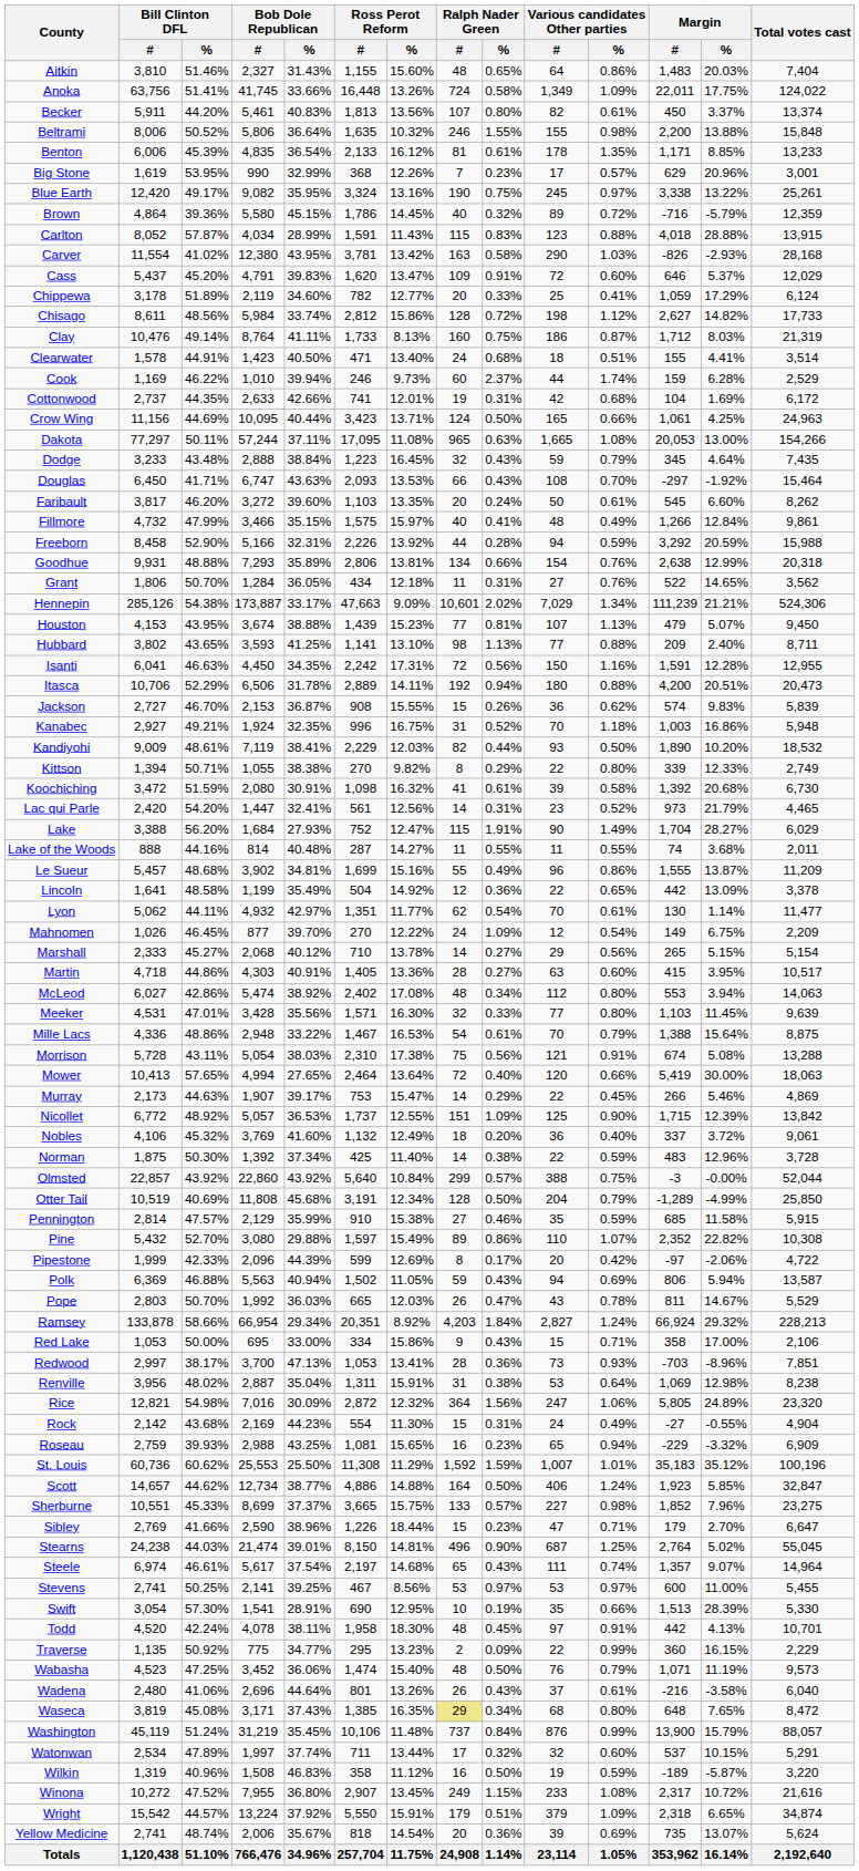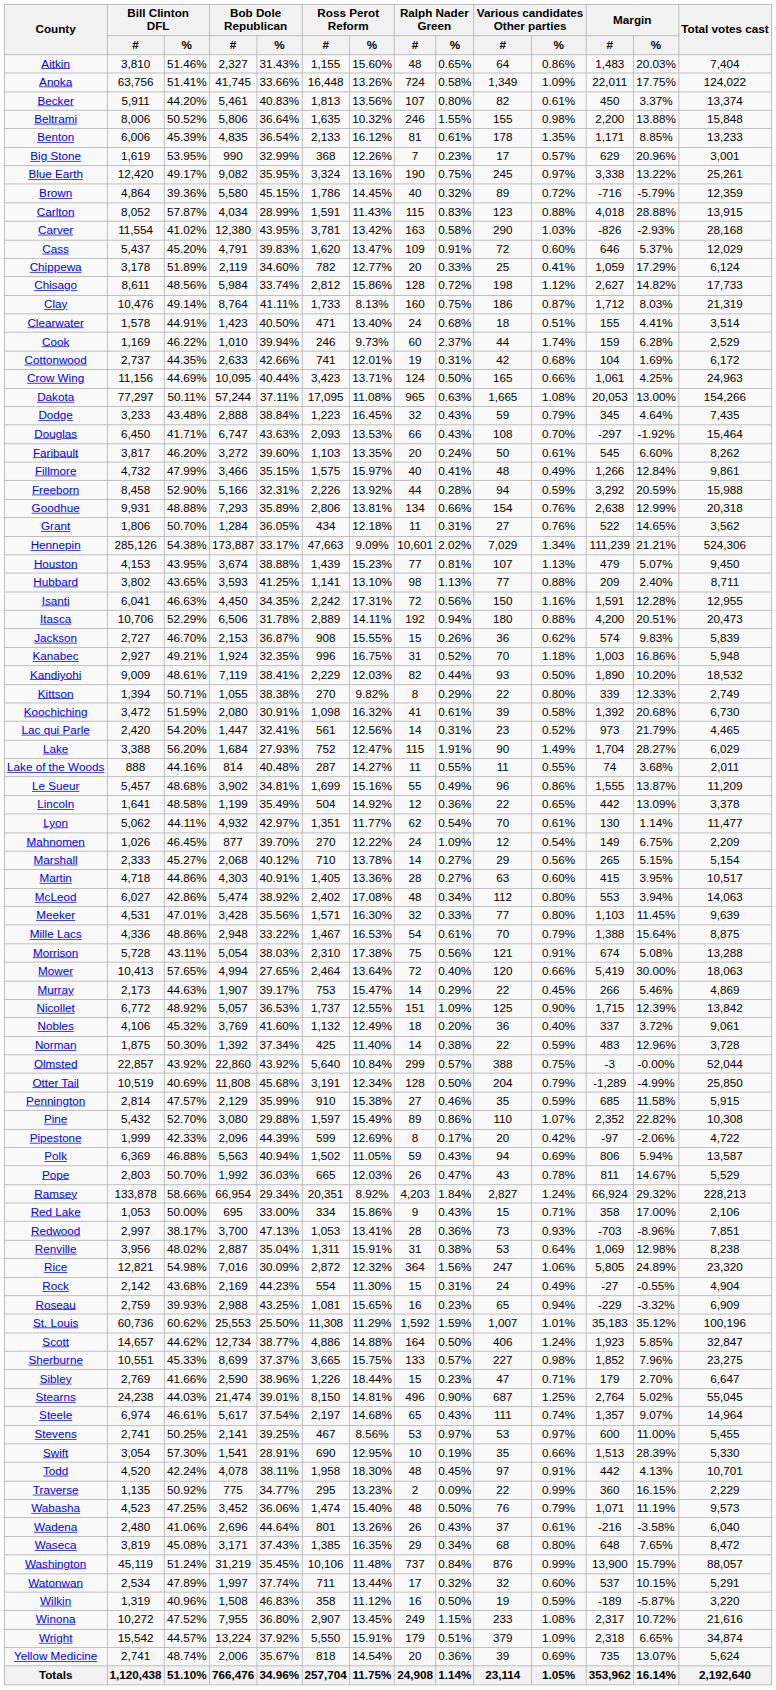Waseca | Ralph Nader Green / #: khaki background -> no background
